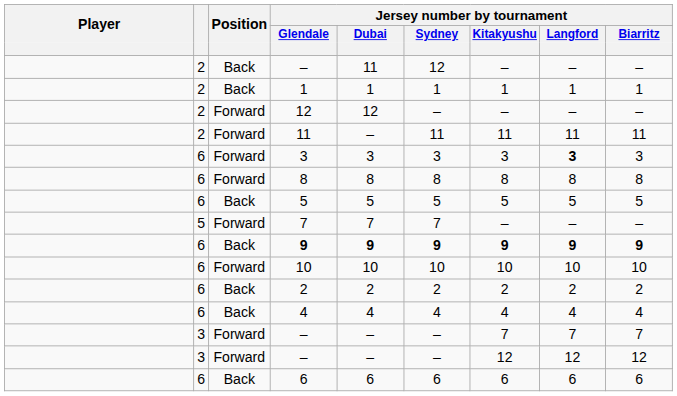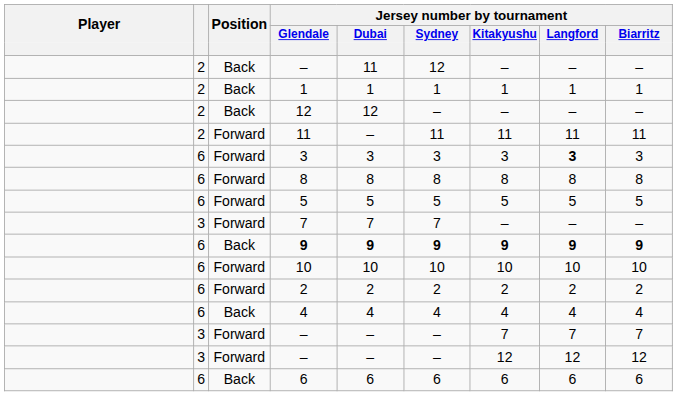row 6 | Position: Forward -> Back
row 10 | Position: Back -> Forward
row 11 | column 2: 5 -> 3
row 14 | Position: Back -> Forward
